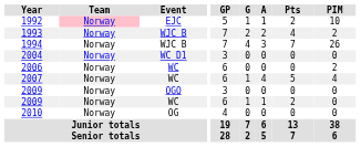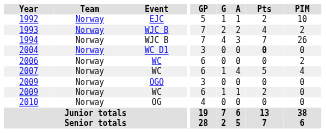1992 | Team: pink background -> no background
2004 | Pts: normal -> bold
